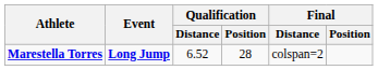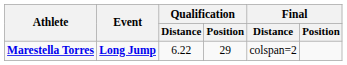Marestella Torres | Qualification / Distance: 6.52 -> 6.22
Marestella Torres | Qualification / Position: 28 -> 29
